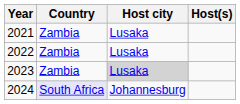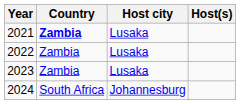2021 | Country: normal -> bold
2023 | Host city: lightgrey background -> no background
2024 | Country: lavender background -> no background
